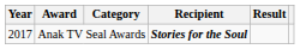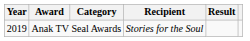Anak TV Seal Awards | Year: 2017 -> 2019
Anak TV Seal Awards | Recipient: bold -> normal
